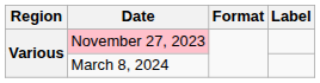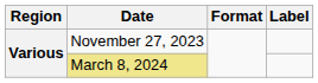November 27, 2023 | Date: pink background -> no background
March 8, 2024 | Date: no background -> khaki background
